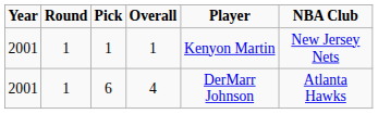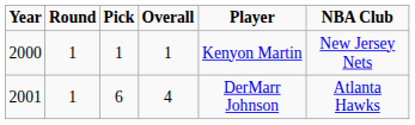row 2 | Year: 2001 -> 2000
